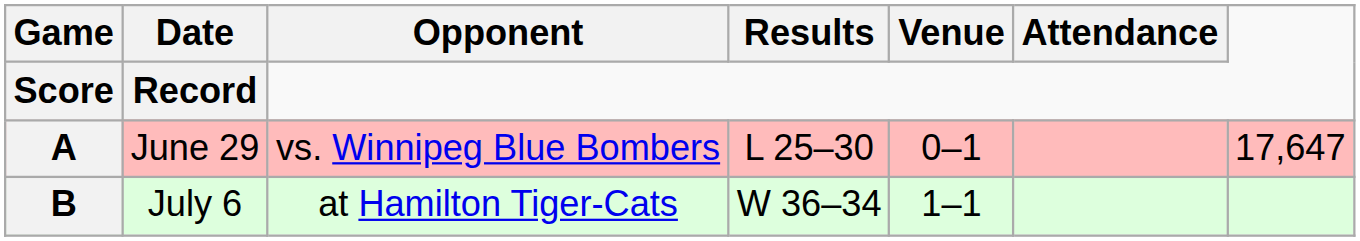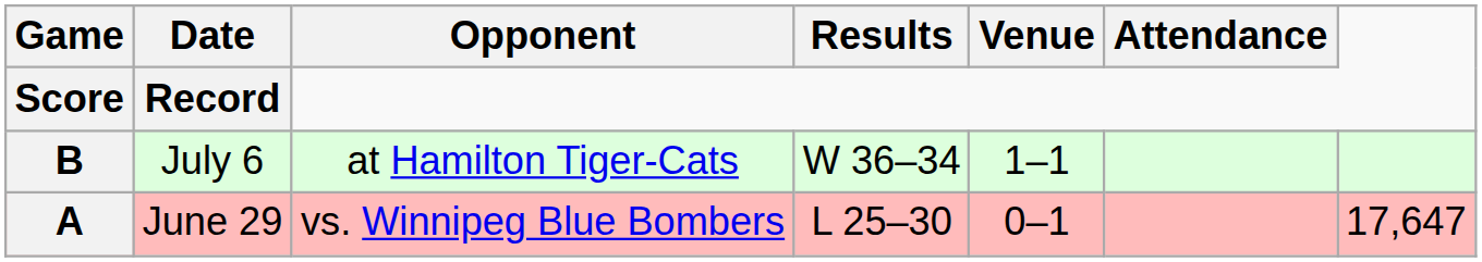rows swapped: A <-> B
